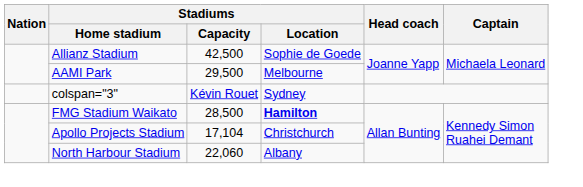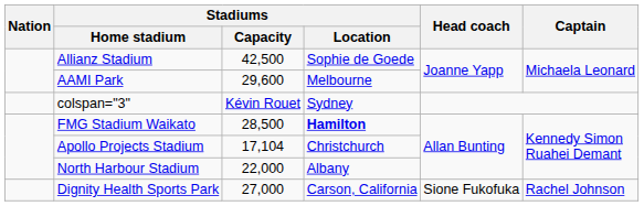AAMI Park | Stadiums / Capacity: 29,500 -> 29,600
North Harbour Stadium | Stadiums / Capacity: 22,060 -> 22,000
+ row: Dignity Health Sports Park | 27,000 | Carson, California | Sione Fukofuka | Rachel Johnson
